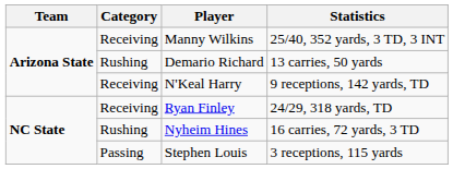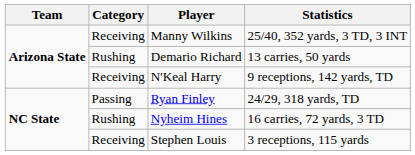Ryan Finley | Category: Receiving -> Passing
Stephen Louis | Category: Passing -> Receiving
